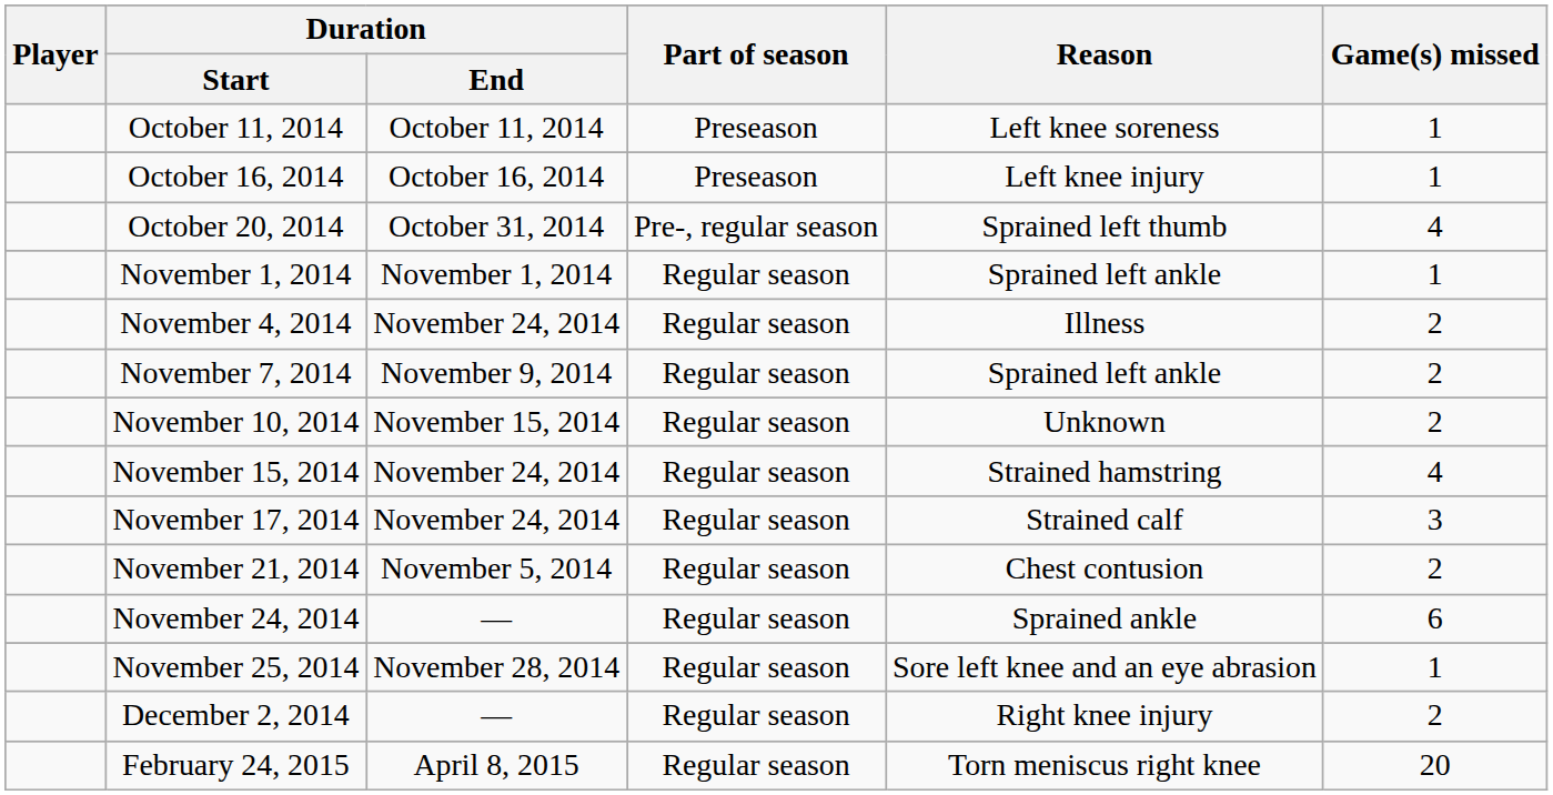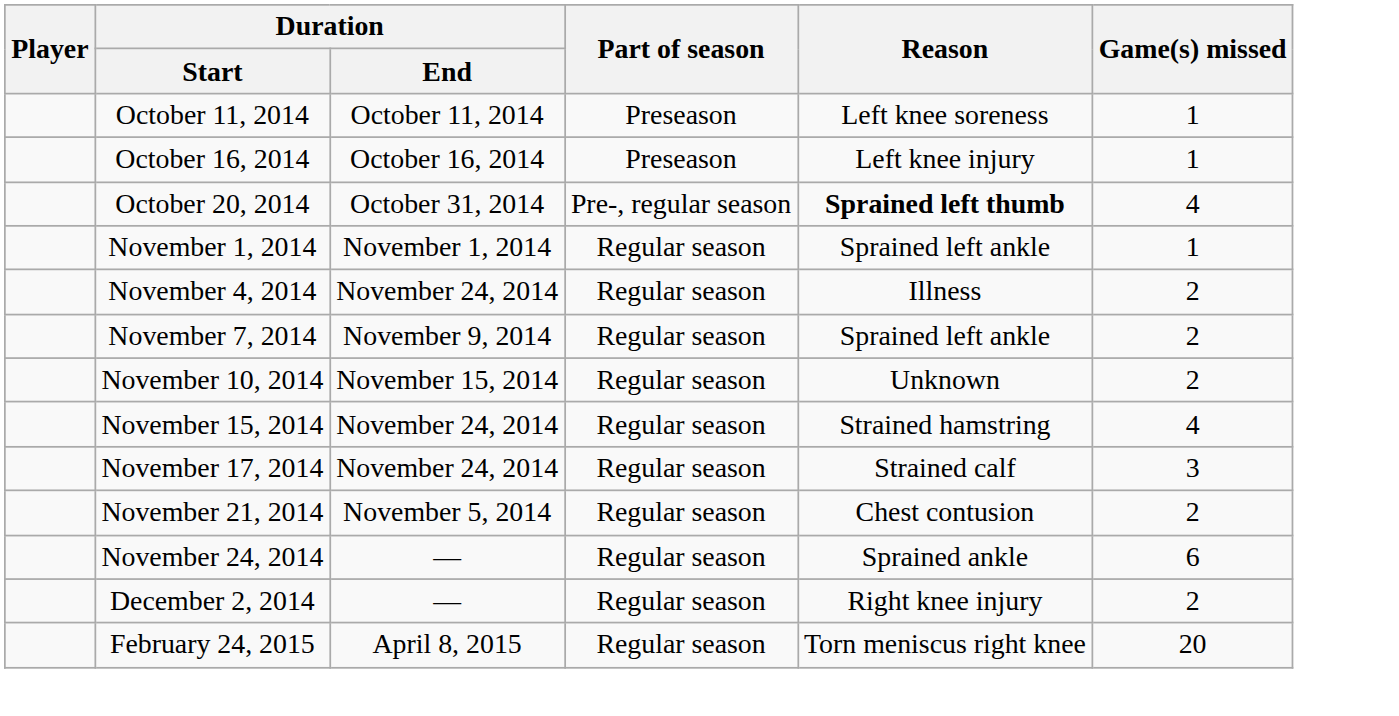October 20, 2014 | Reason: normal -> bold
- row: November 25, 2014 | November 28, 2014 | Regular season | Sore left knee and an eye abrasion | 1
